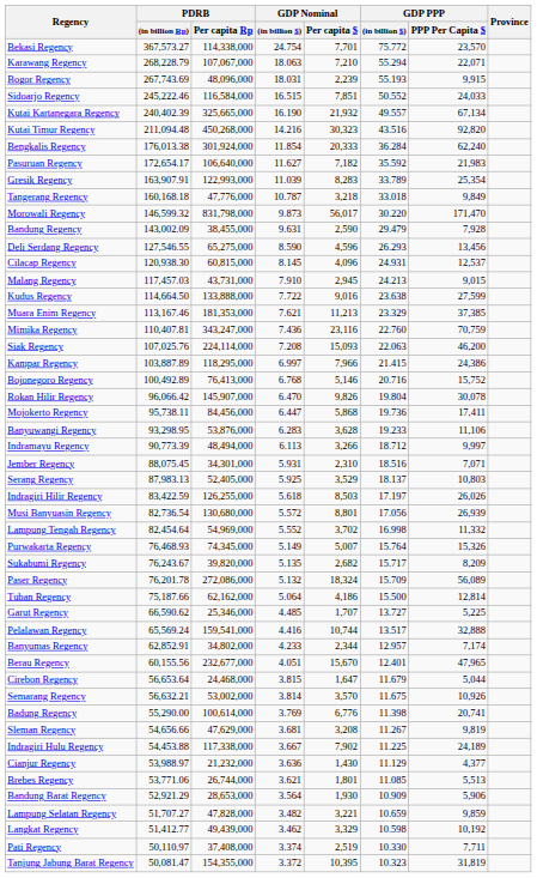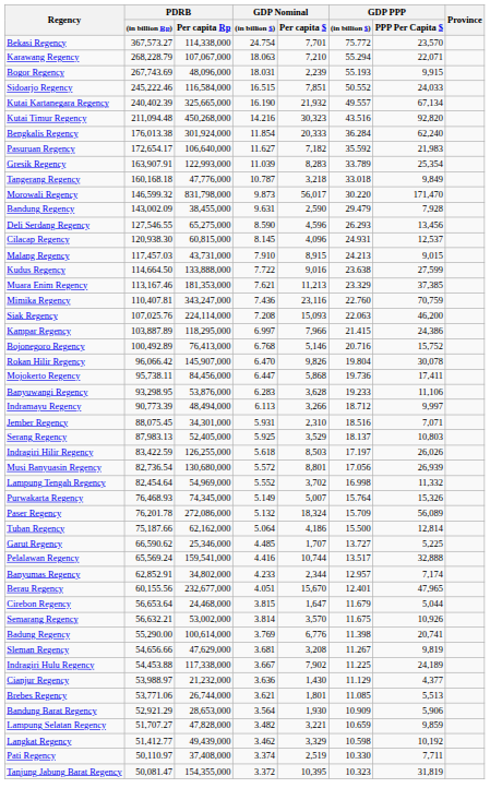Malang Regency | GDP Nominal / Per capita $: 2,945 -> 8,915
- row: Sukabumi Regency | 76,243.67 | 39,820,000 | 5.135 | 2,682 | 15.717 | 8,209
